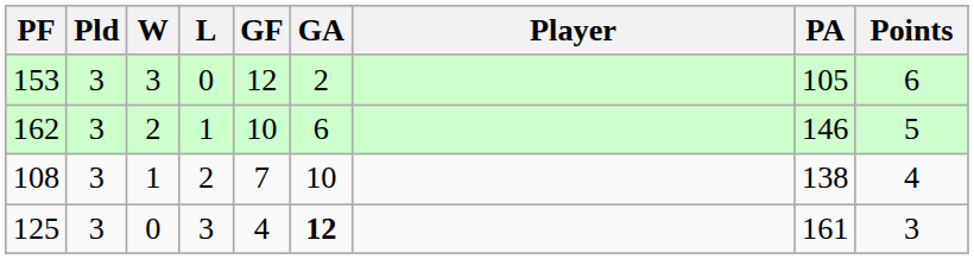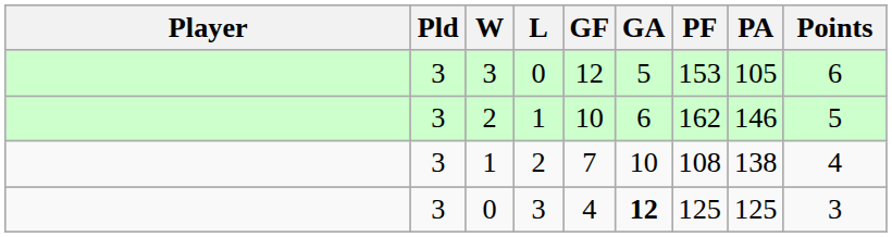columns swapped: Player <-> PF
row 2 | GA: 2 -> 5
row 5 | PA: 161 -> 125
